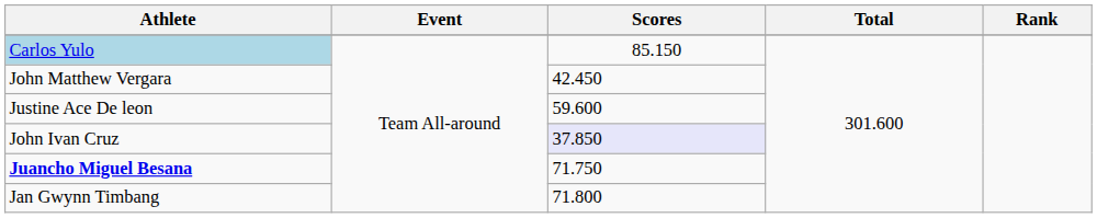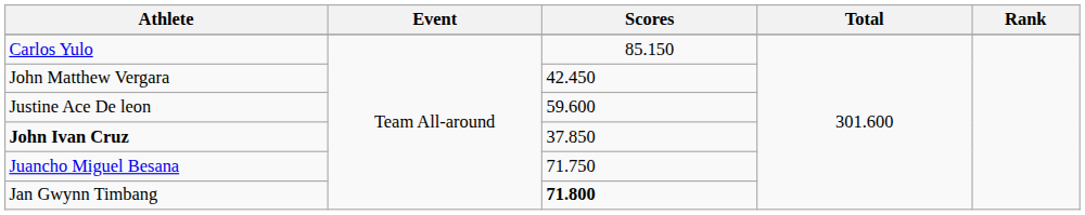row 2 | Athlete: lightblue background -> no background
row 5 | Athlete: normal -> bold
row 5 | Scores: lavender background -> no background
row 6 | Athlete: bold -> normal
row 7 | Scores: normal -> bold
